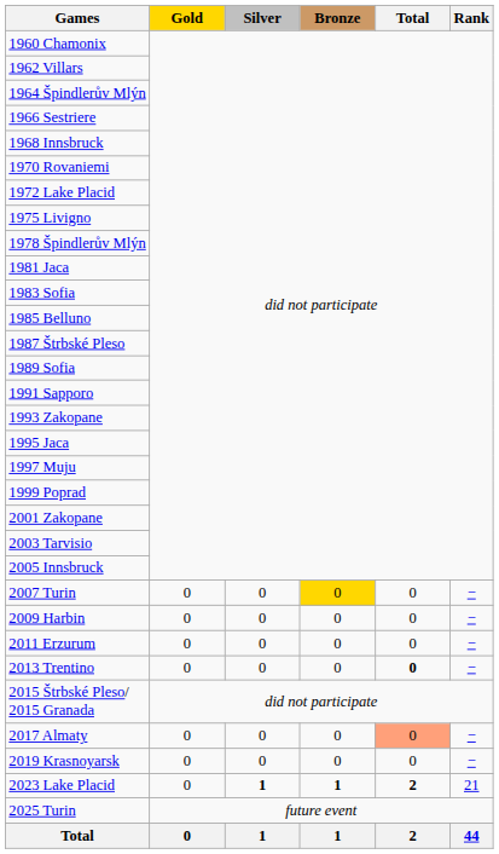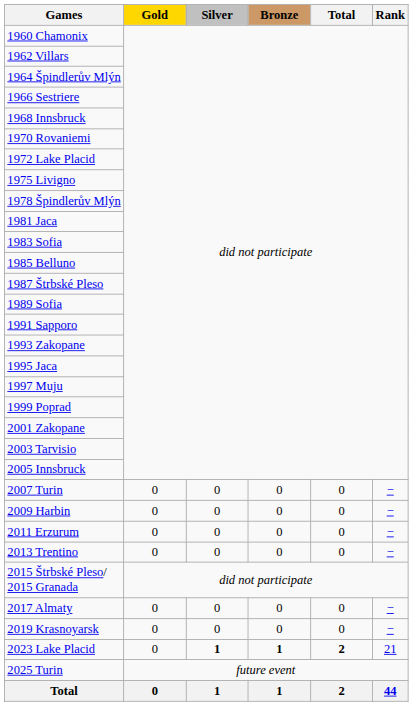2007 Turin | Bronze: gold background -> no background
2013 Trentino | Total: bold -> normal
2017 Almaty | Total: lightsalmon background -> no background
